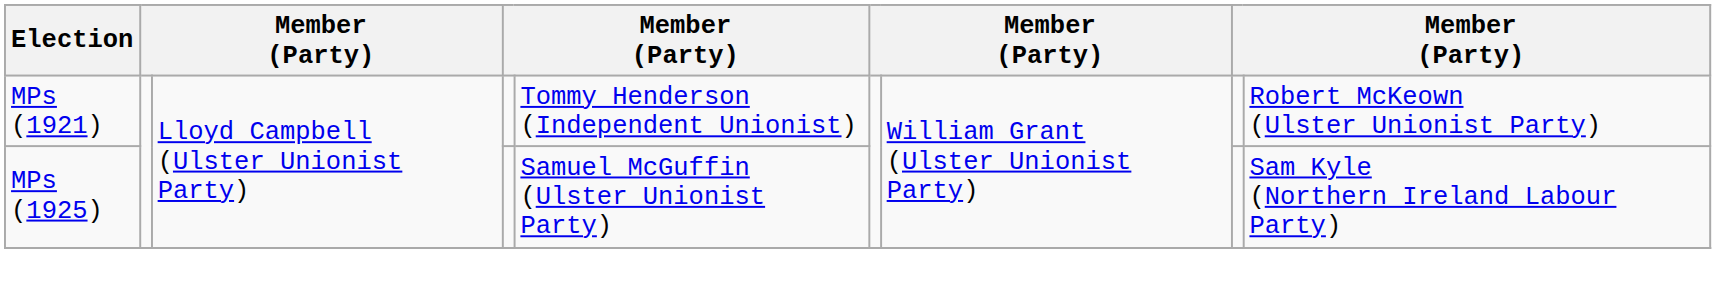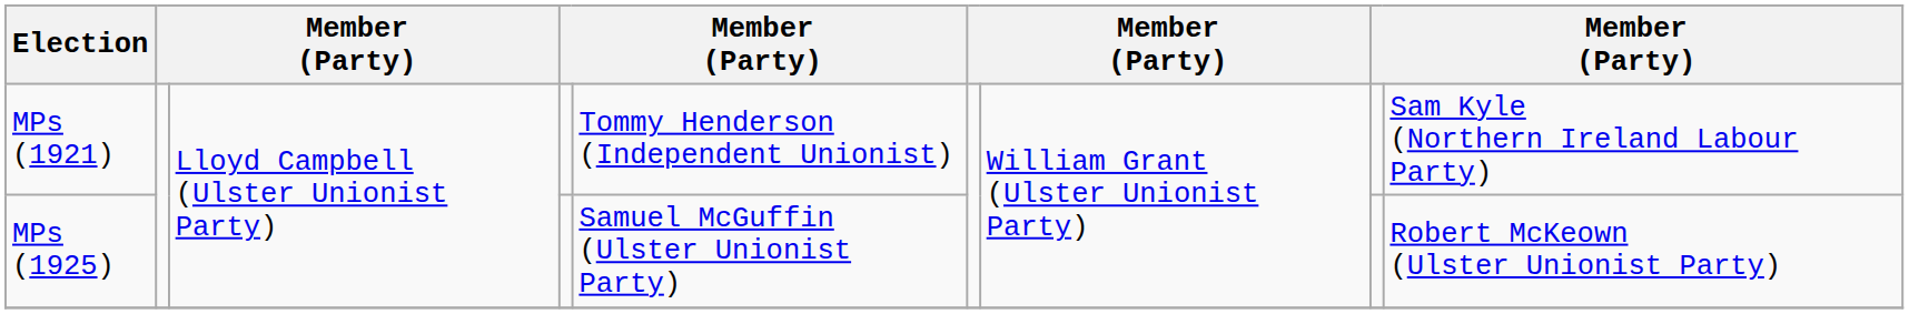MPs (1921) | column 9: Robert McKeown (Ulster Unionist Party) -> Sam Kyle (Northern Ireland Labour Party)
MPs (1925) | column 9: Sam Kyle (Northern Ireland Labour Party) -> Robert McKeown (Ulster Unionist Party)
